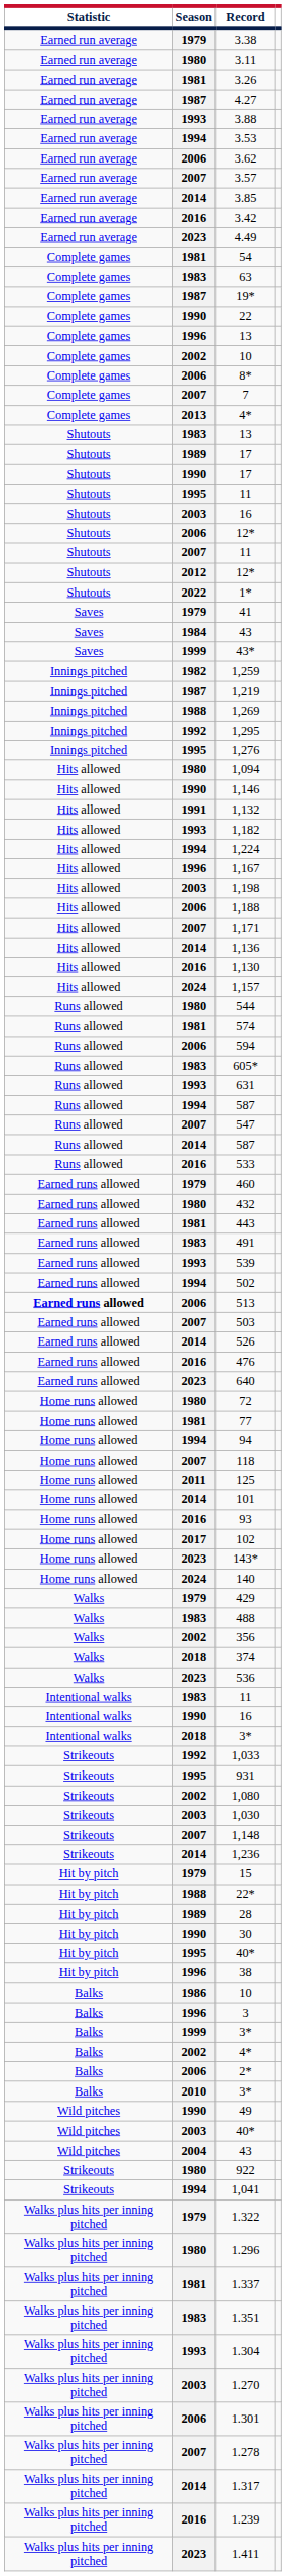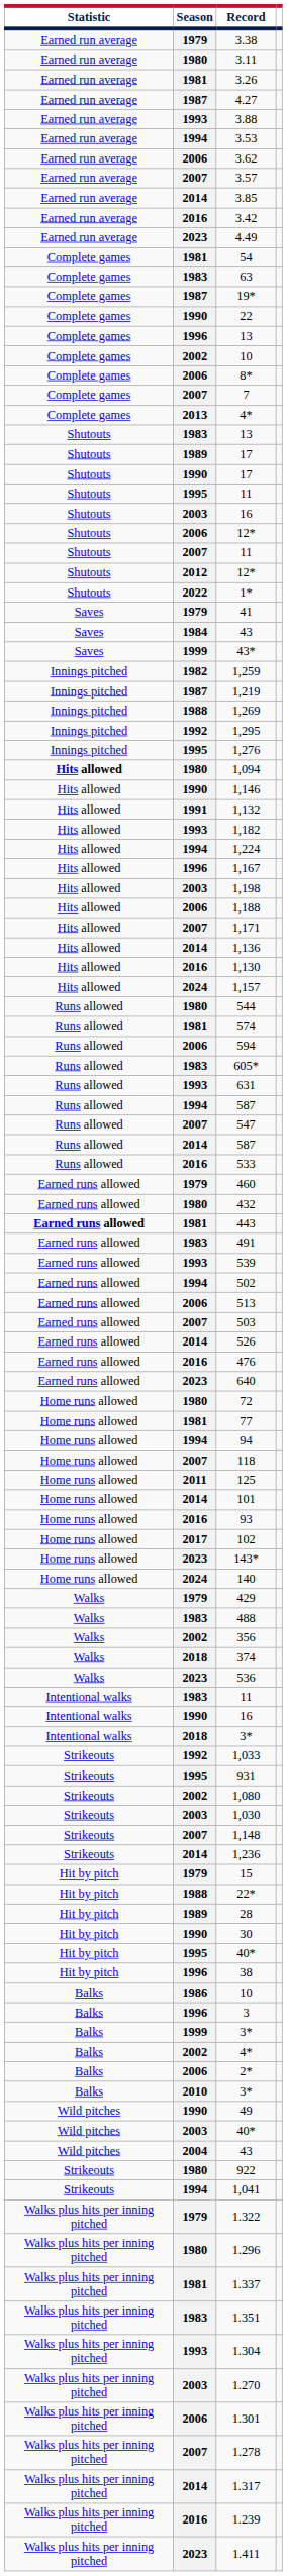1,094 | Statistic: normal -> bold
443 | Statistic: normal -> bold
513 | Statistic: bold -> normal
